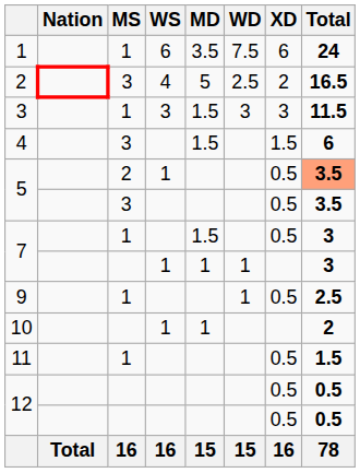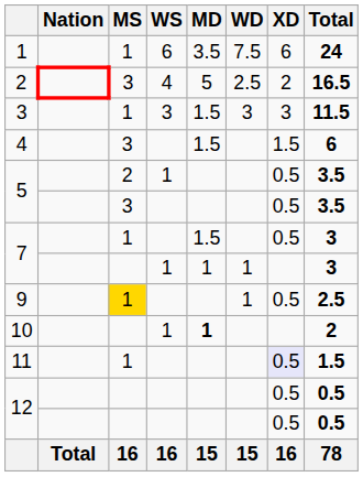5 / 1 | Total: lightsalmon background -> no background
9 | MS: no background -> gold background
10 | MD: normal -> bold
11 | XD: no background -> lavender background
